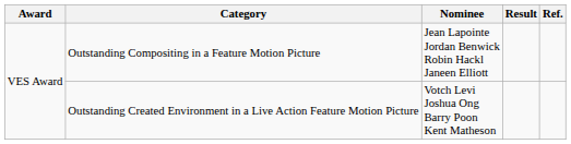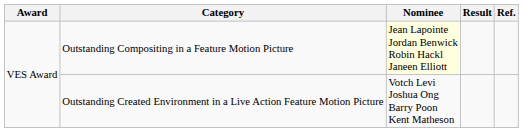Outstanding Compositing in a Feature Motion Picture | Nominee: no background -> lightyellow background
